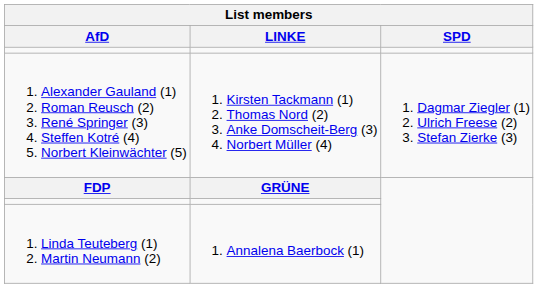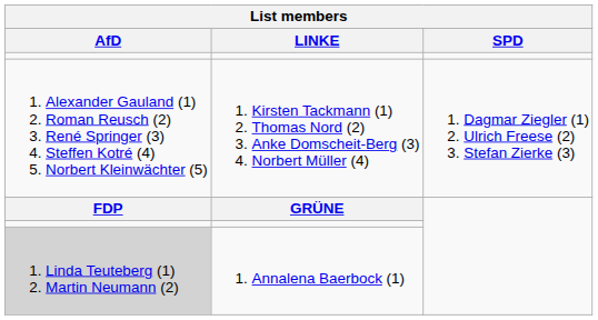Linda Teuteberg (1) Martin Neumann (2) | AfD: no background -> lightgrey background
